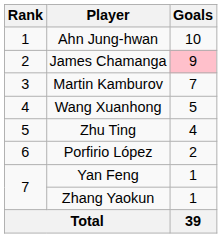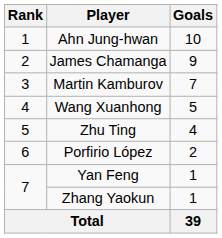James Chamanga | Goals: pink background -> no background
